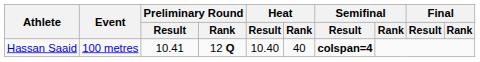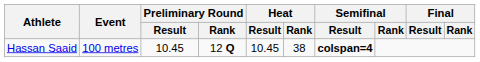Hassan Saaid | Preliminary Round / Result: 10.41 -> 10.45
Hassan Saaid | Heat / Result: 10.40 -> 10.45
Hassan Saaid | Heat / Rank: 40 -> 38
